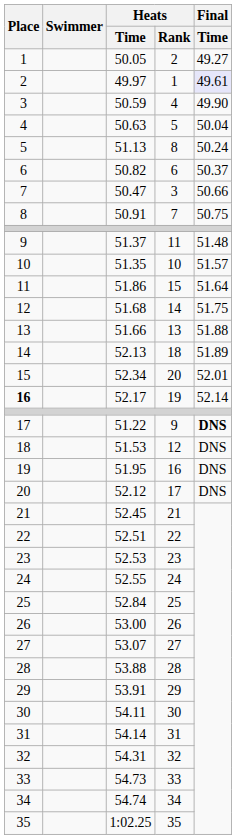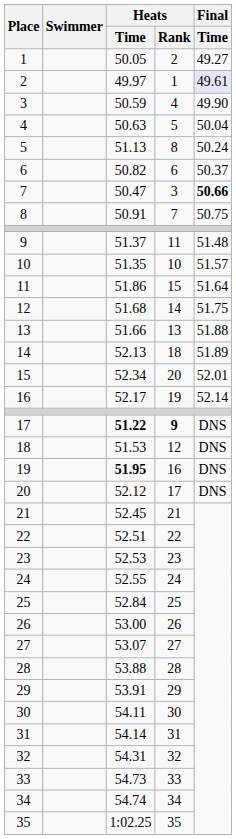row 9 | Final / Time: normal -> bold
row 19 | Place: bold -> normal
row 21 | Heats / Time: normal -> bold
row 21 | Heats / Rank: normal -> bold
row 21 | Final / Time: bold -> normal
row 23 | Heats / Time: normal -> bold
